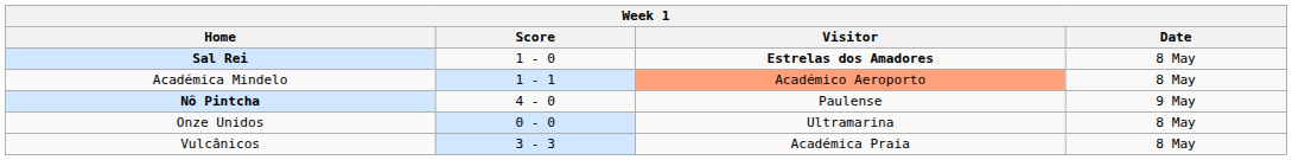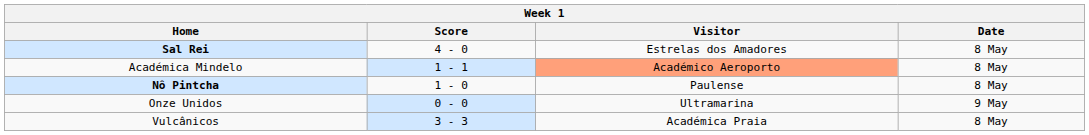Sal Rei | Score: 1 - 0 -> 4 - 0
Sal Rei | Visitor: bold -> normal
Nô Pintcha | Score: 4 - 0 -> 1 - 0
Nô Pintcha | Date: 9 May -> 8 May
Onze Unidos | Date: 8 May -> 9 May
